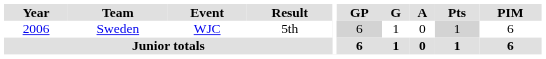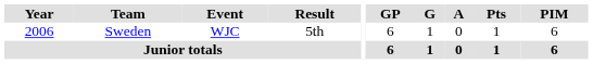Sweden | GP: lightgrey background -> no background
Sweden | Pts: lightgrey background -> no background
